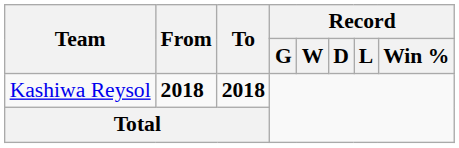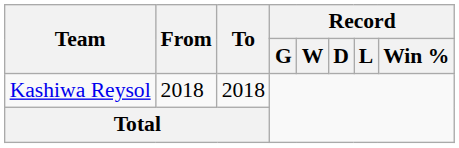Kashiwa Reysol | From: bold -> normal
Kashiwa Reysol | To: bold -> normal
